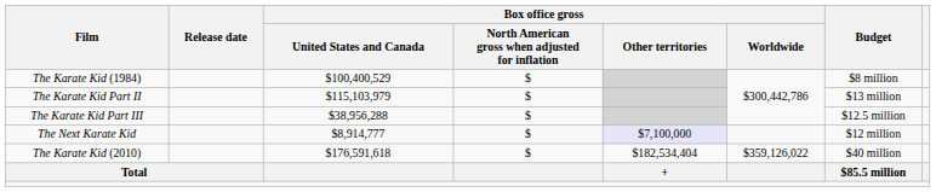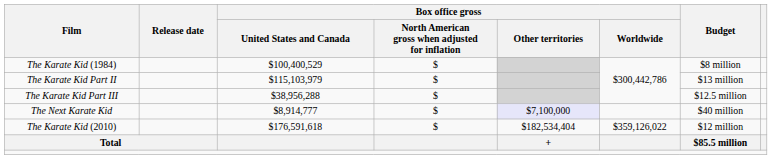The Next Karate Kid | Budget: $12 million -> $40 million
The Karate Kid (2010) | Budget: $40 million -> $12 million
